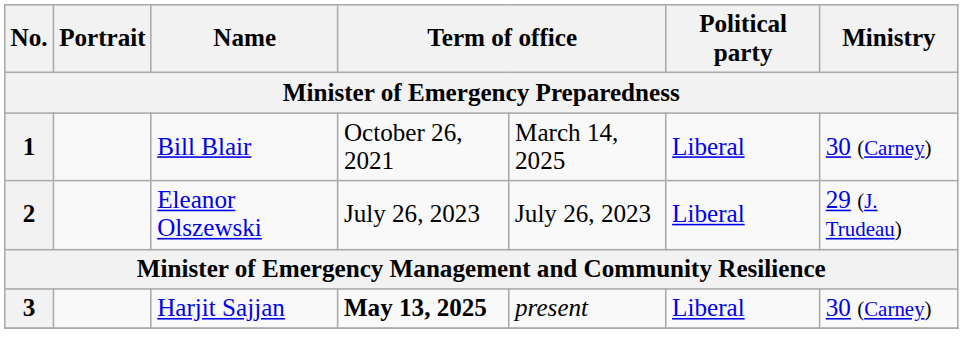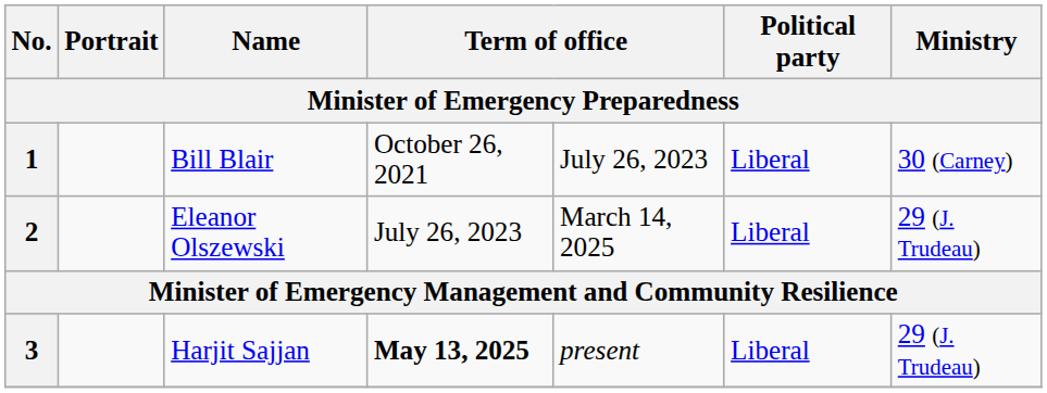1 | column 5: March 14, 2025 -> July 26, 2023
2 | column 5: July 26, 2023 -> March 14, 2025
3 | Ministry: 30 (Carney) -> 29 (J. Trudeau)
